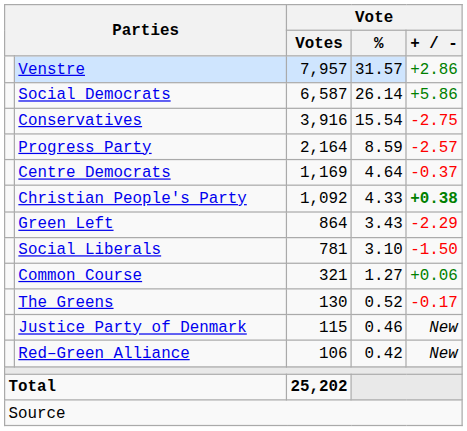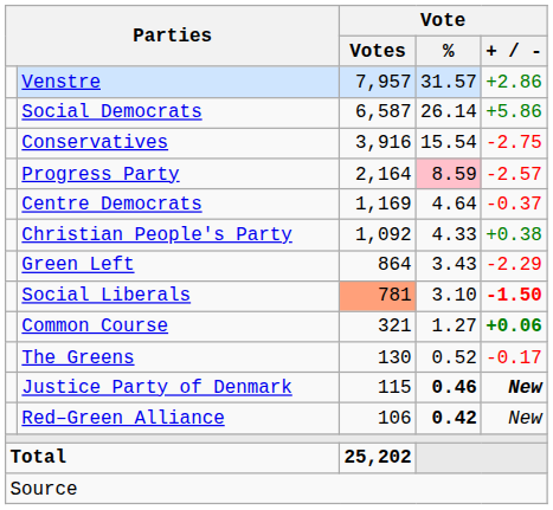Progress Party | Vote / %: no background -> pink background
Christian People's Party | Vote / + / -: bold -> normal
Social Liberals | Vote / Votes: no background -> lightsalmon background
Social Liberals | Vote / + / -: normal -> bold
Common Course | Vote / + / -: normal -> bold
Justice Party of Denmark | Vote / %: normal -> bold
Justice Party of Denmark | Vote / + / -: normal -> bold
Red–Green Alliance | Vote / %: normal -> bold
